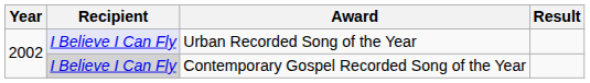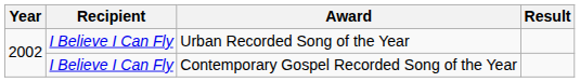Urban Recorded Song of the Year | Recipient: lavender background -> no background
Contemporary Gospel Recorded Song of the Year | Recipient: lightgrey background -> no background
